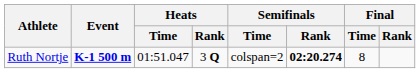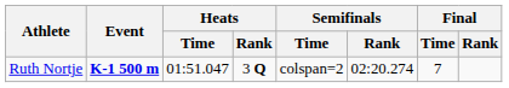Ruth Nortje | Semifinals / Rank: bold -> normal
Ruth Nortje | Final / Time: 8 -> 7
